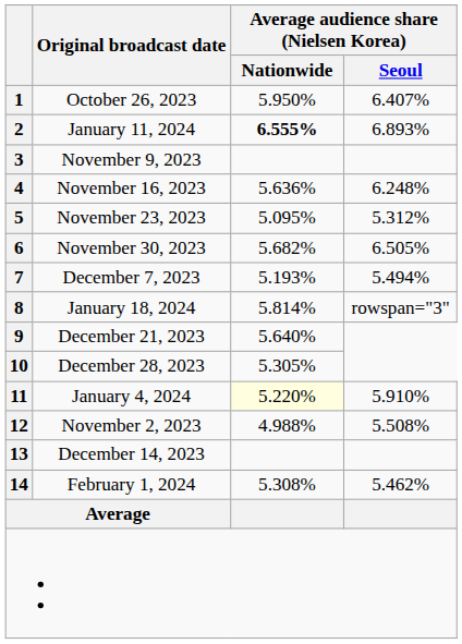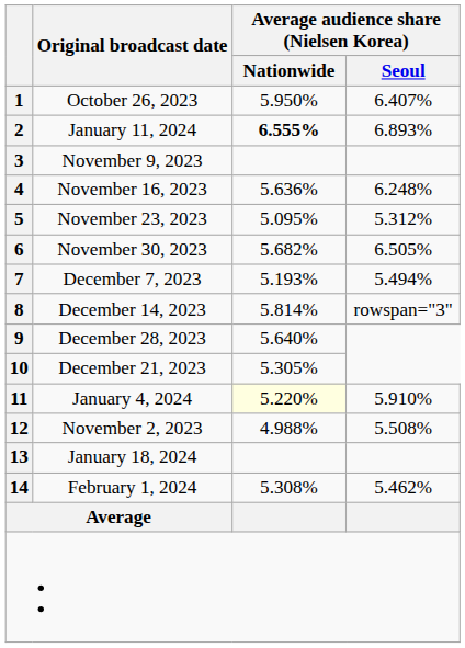8 | Original broadcast date: January 18, 2024 -> December 14, 2023
9 | Original broadcast date: December 21, 2023 -> December 28, 2023
10 | Original broadcast date: December 28, 2023 -> December 21, 2023
13 | Original broadcast date: December 14, 2023 -> January 18, 2024
